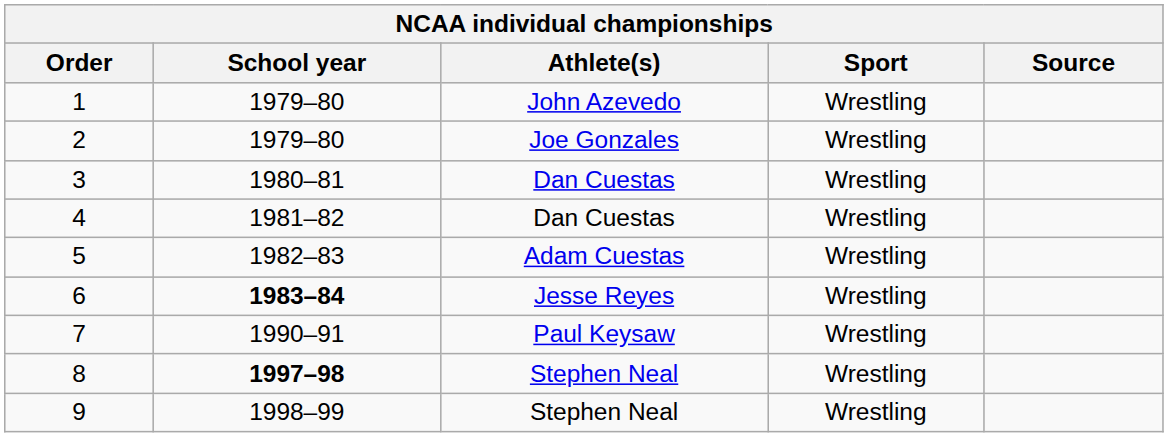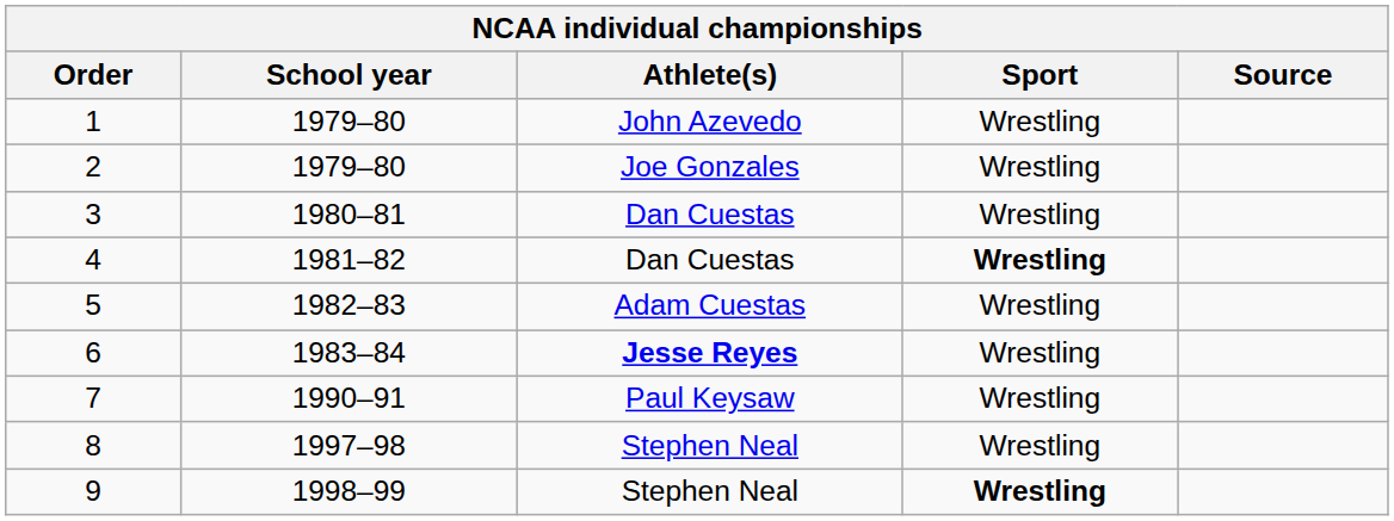4 | Sport: normal -> bold
6 | School year: bold -> normal
6 | Athlete(s): normal -> bold
8 | School year: bold -> normal
9 | Sport: normal -> bold
